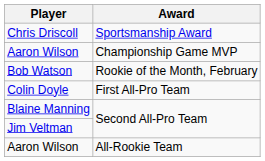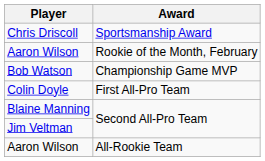row 3 | Award: Championship Game MVP -> Rookie of the Month, February
row 4 | Award: Rookie of the Month, February -> Championship Game MVP
